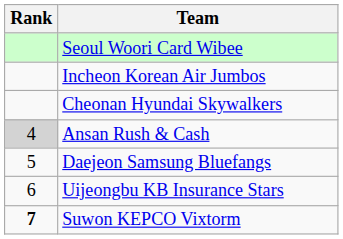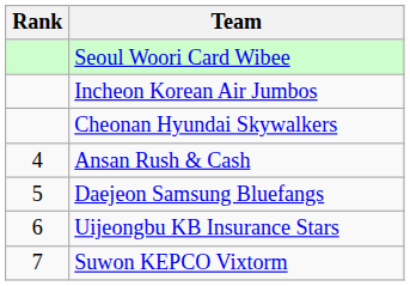Ansan Rush & Cash | Rank: lightgrey background -> no background
Suwon KEPCO Vixtorm | Rank: bold -> normal
